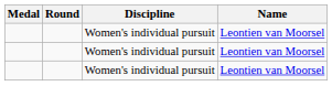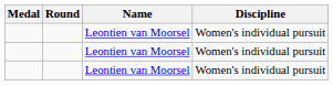columns swapped: Name <-> Discipline
